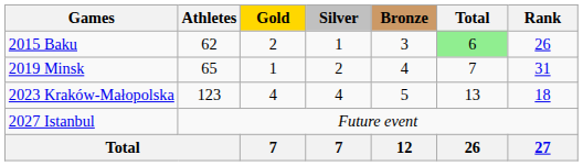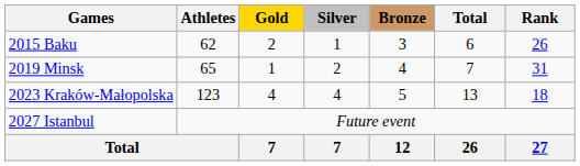2015 Baku | Total: lightgreen background -> no background
